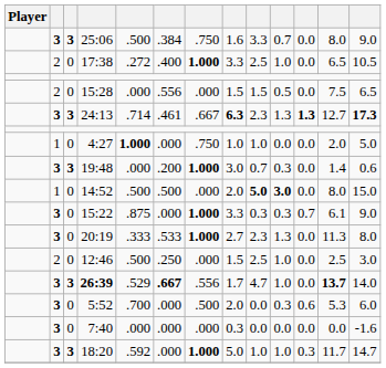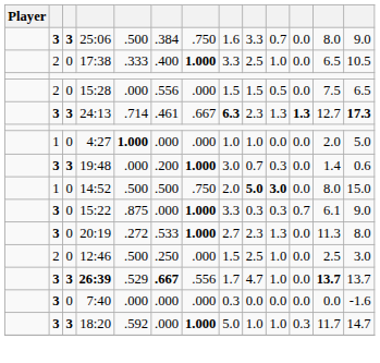17:38 | column 5: .272 -> .333
4:27 | column 7: .750 -> .000
14:52 | column 7: .000 -> .750
20:19 | column 5: .333 -> .272
26:39 | column 13: 14.0 -> 13.7
- row: 3 | 0 | 5:52 | .700 | .000 | .500 | 2.0 | 0.0 | 0.3 | 0.6 | 5.3 | 6.0
